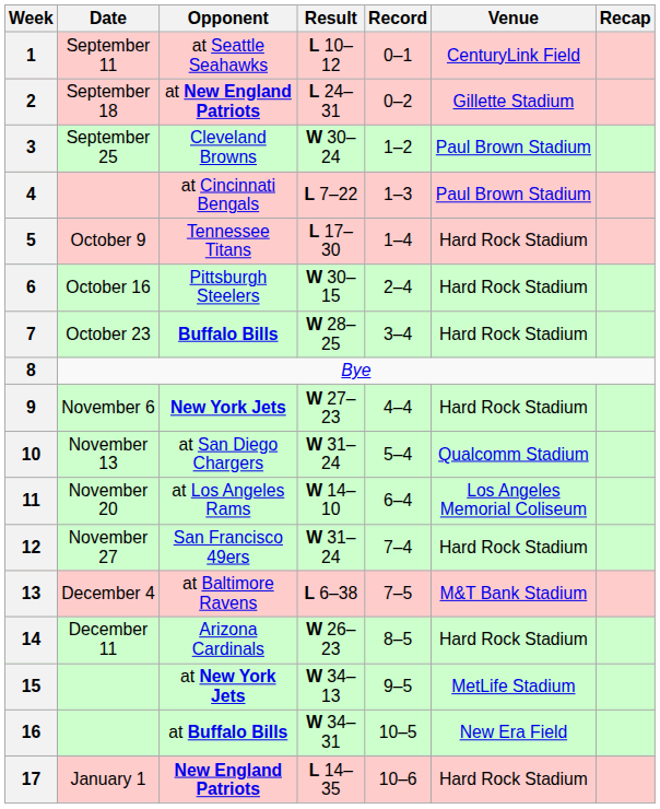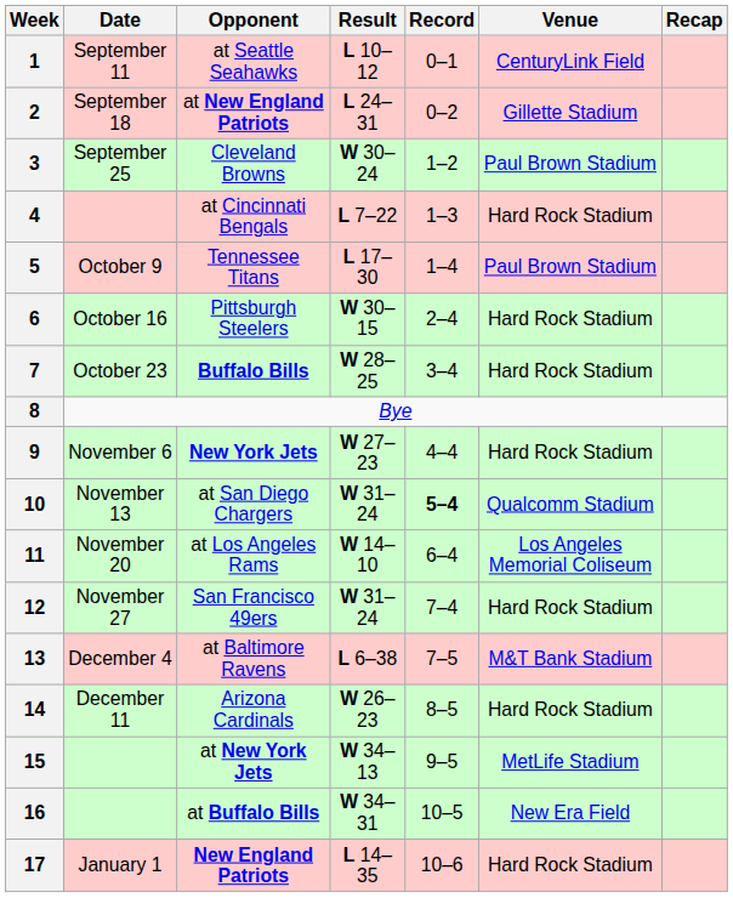4 | Venue: Paul Brown Stadium -> Hard Rock Stadium
5 | Venue: Hard Rock Stadium -> Paul Brown Stadium
10 | Record: normal -> bold
